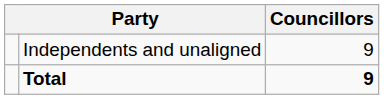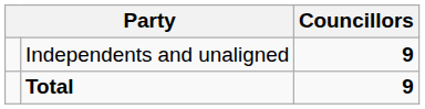Independents and unaligned | Councillors: normal -> bold
